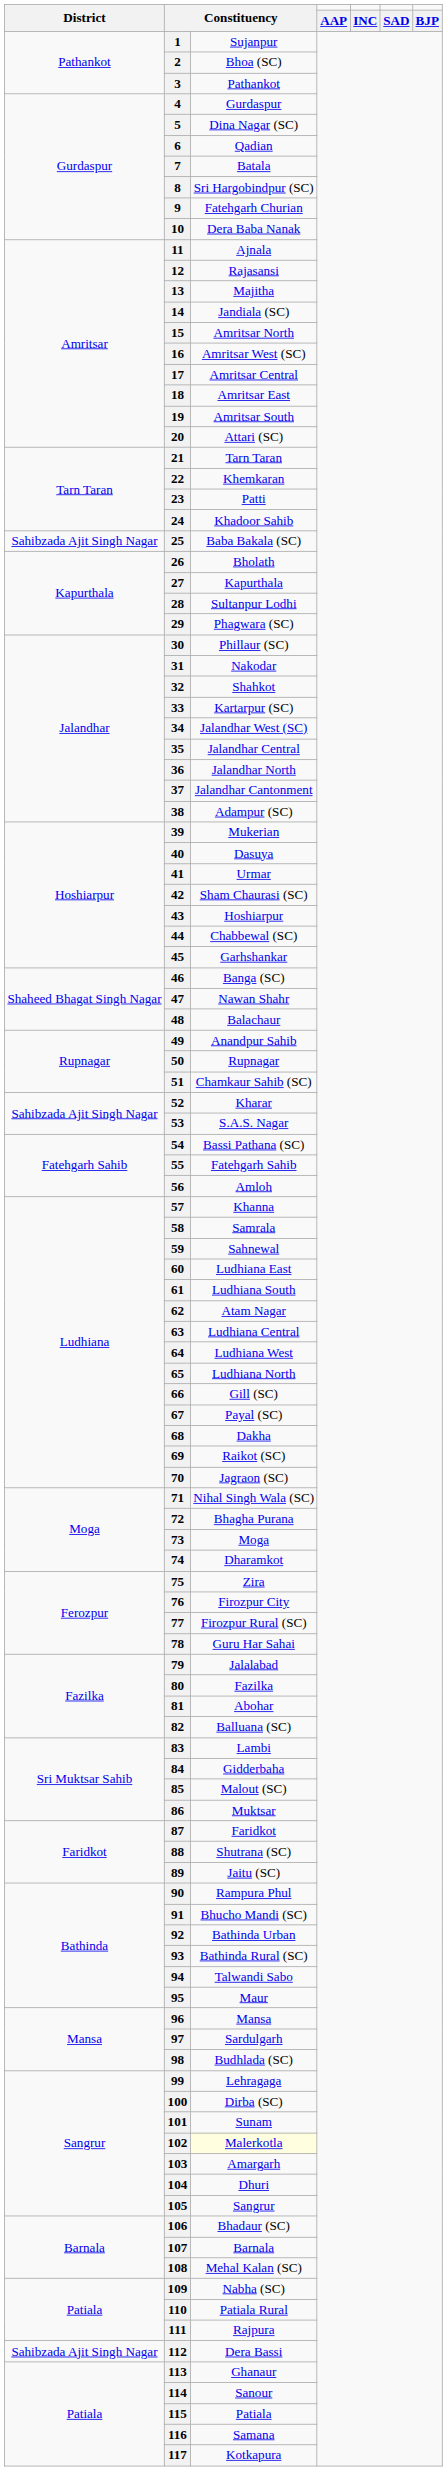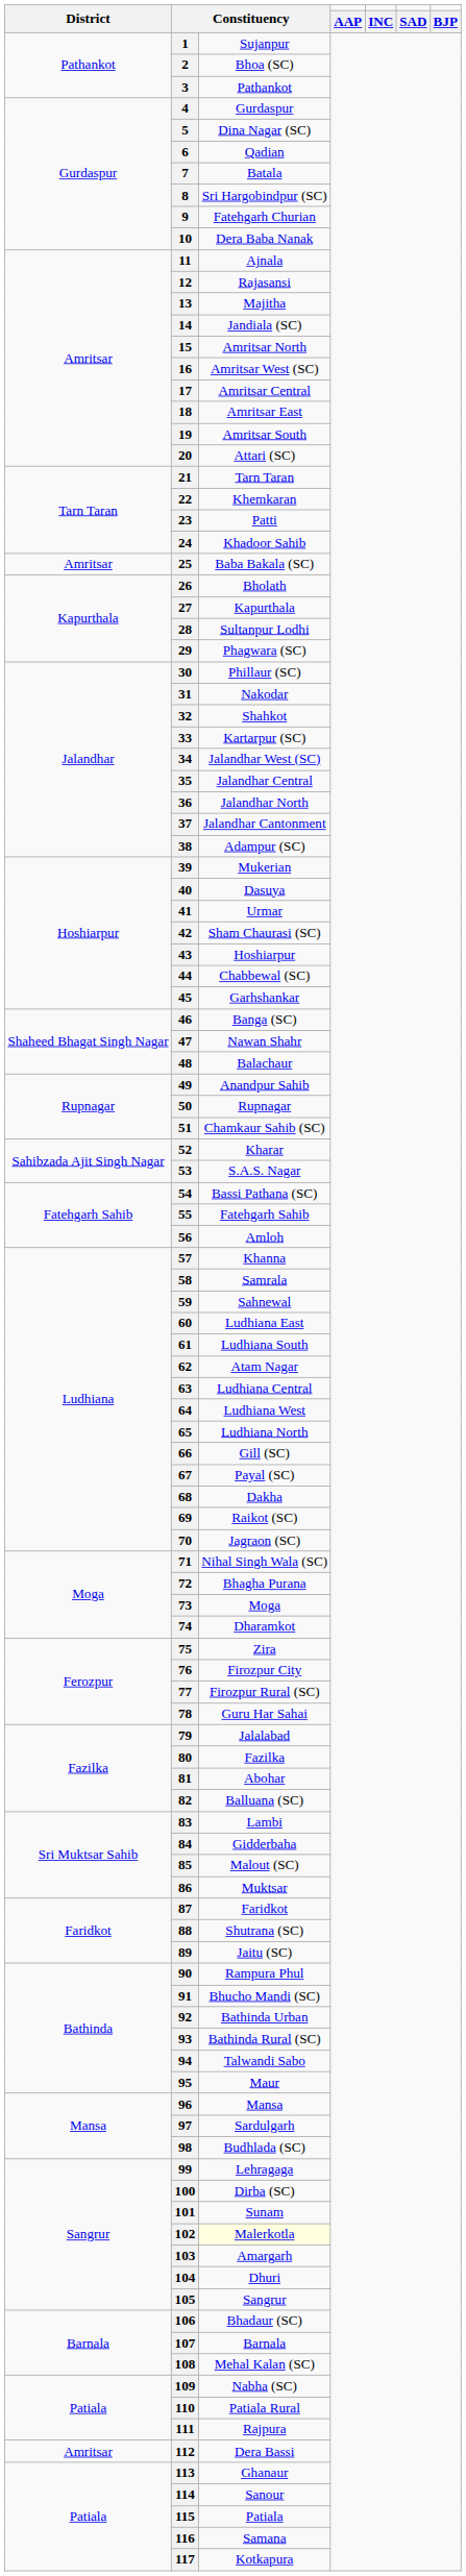25 | District: Sahibzada Ajit Singh Nagar -> Amritsar
112 | District: Sahibzada Ajit Singh Nagar -> Amritsar
